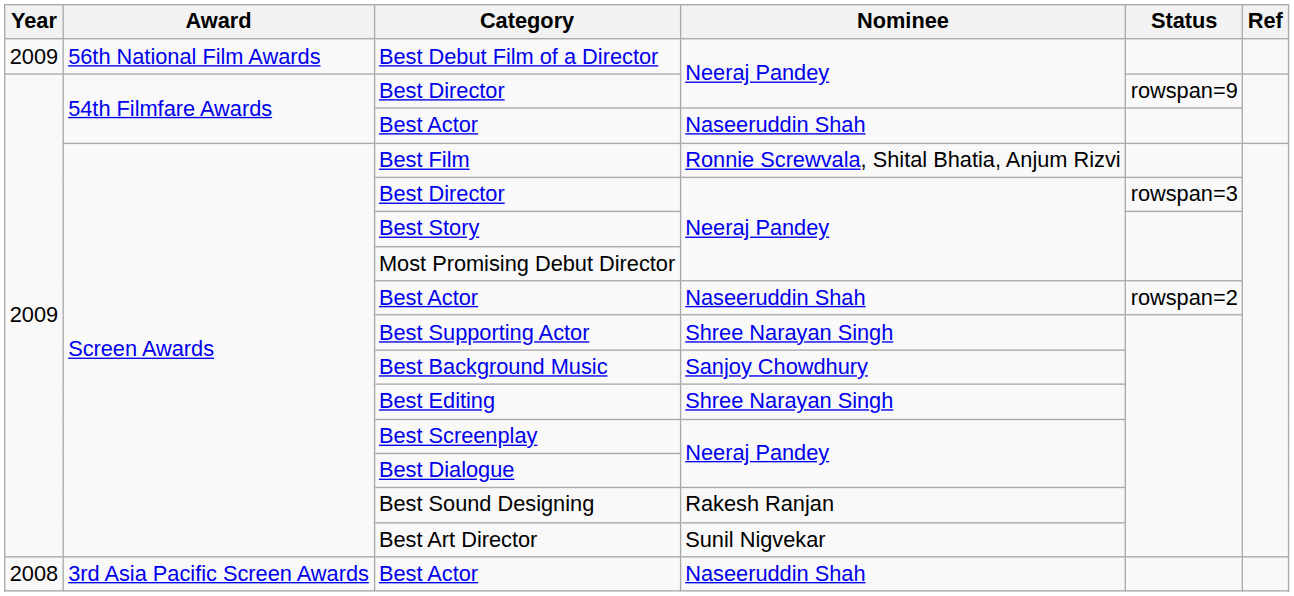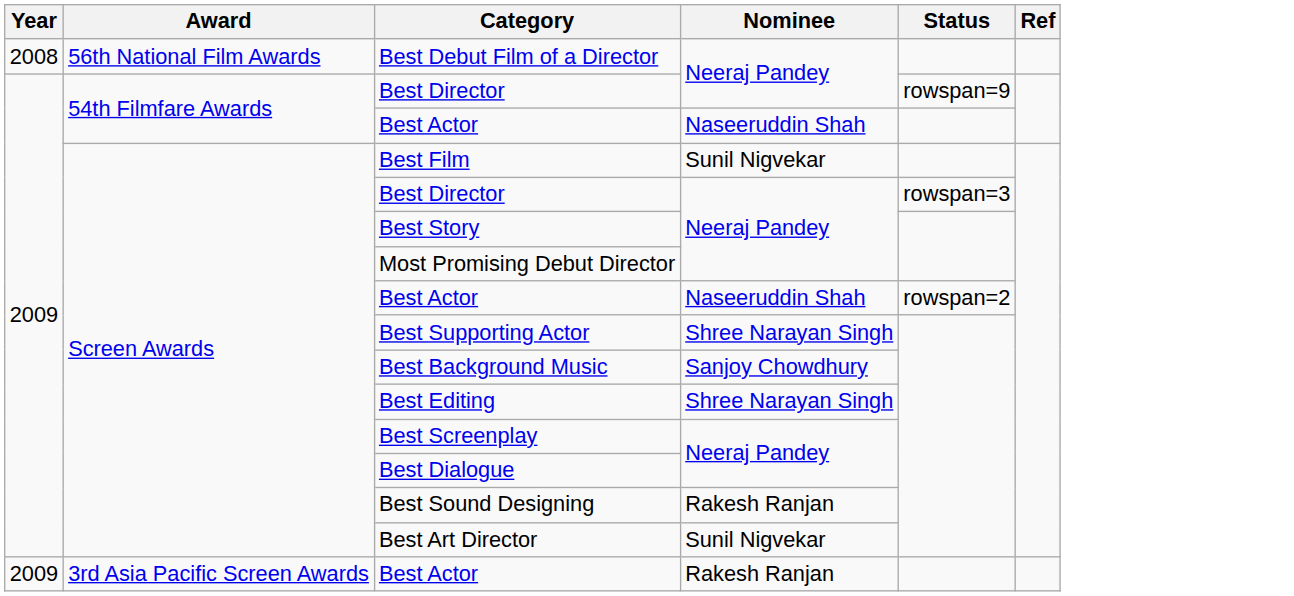Best Debut Film of a Director | Year: 2009 -> 2008
Best Film | Nominee: Ronnie Screwvala, Shital Bhatia, Anjum Rizvi -> Sunil Nigvekar
3rd Asia Pacific Screen Awards / Best Actor | Year: 2008 -> 2009
3rd Asia Pacific Screen Awards / Best Actor | Nominee: Naseeruddin Shah -> Rakesh Ranjan
